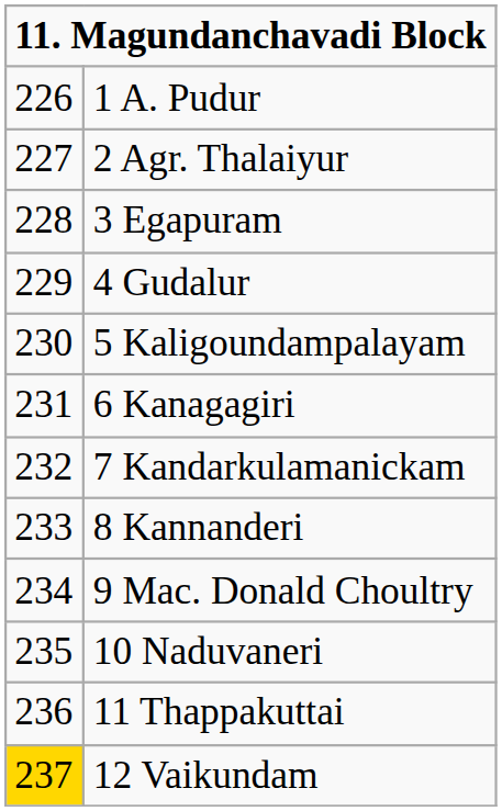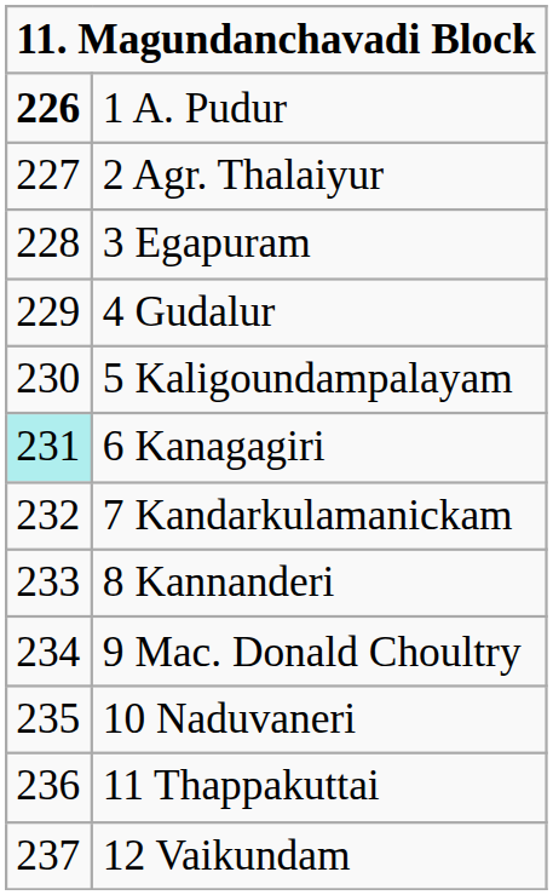1 A. Pudur | column 1: normal -> bold
6 Kanagagiri | column 1: no background -> paleturquoise background
12 Vaikundam | column 1: gold background -> no background
